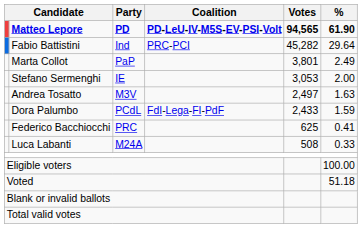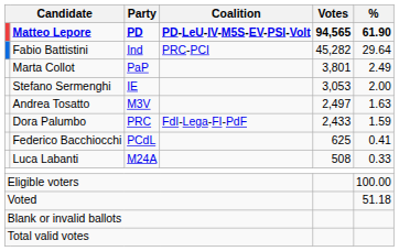Dora Palumbo | Party: PCdL -> PRC
Federico Bacchiocchi | Party: PRC -> PCdL
